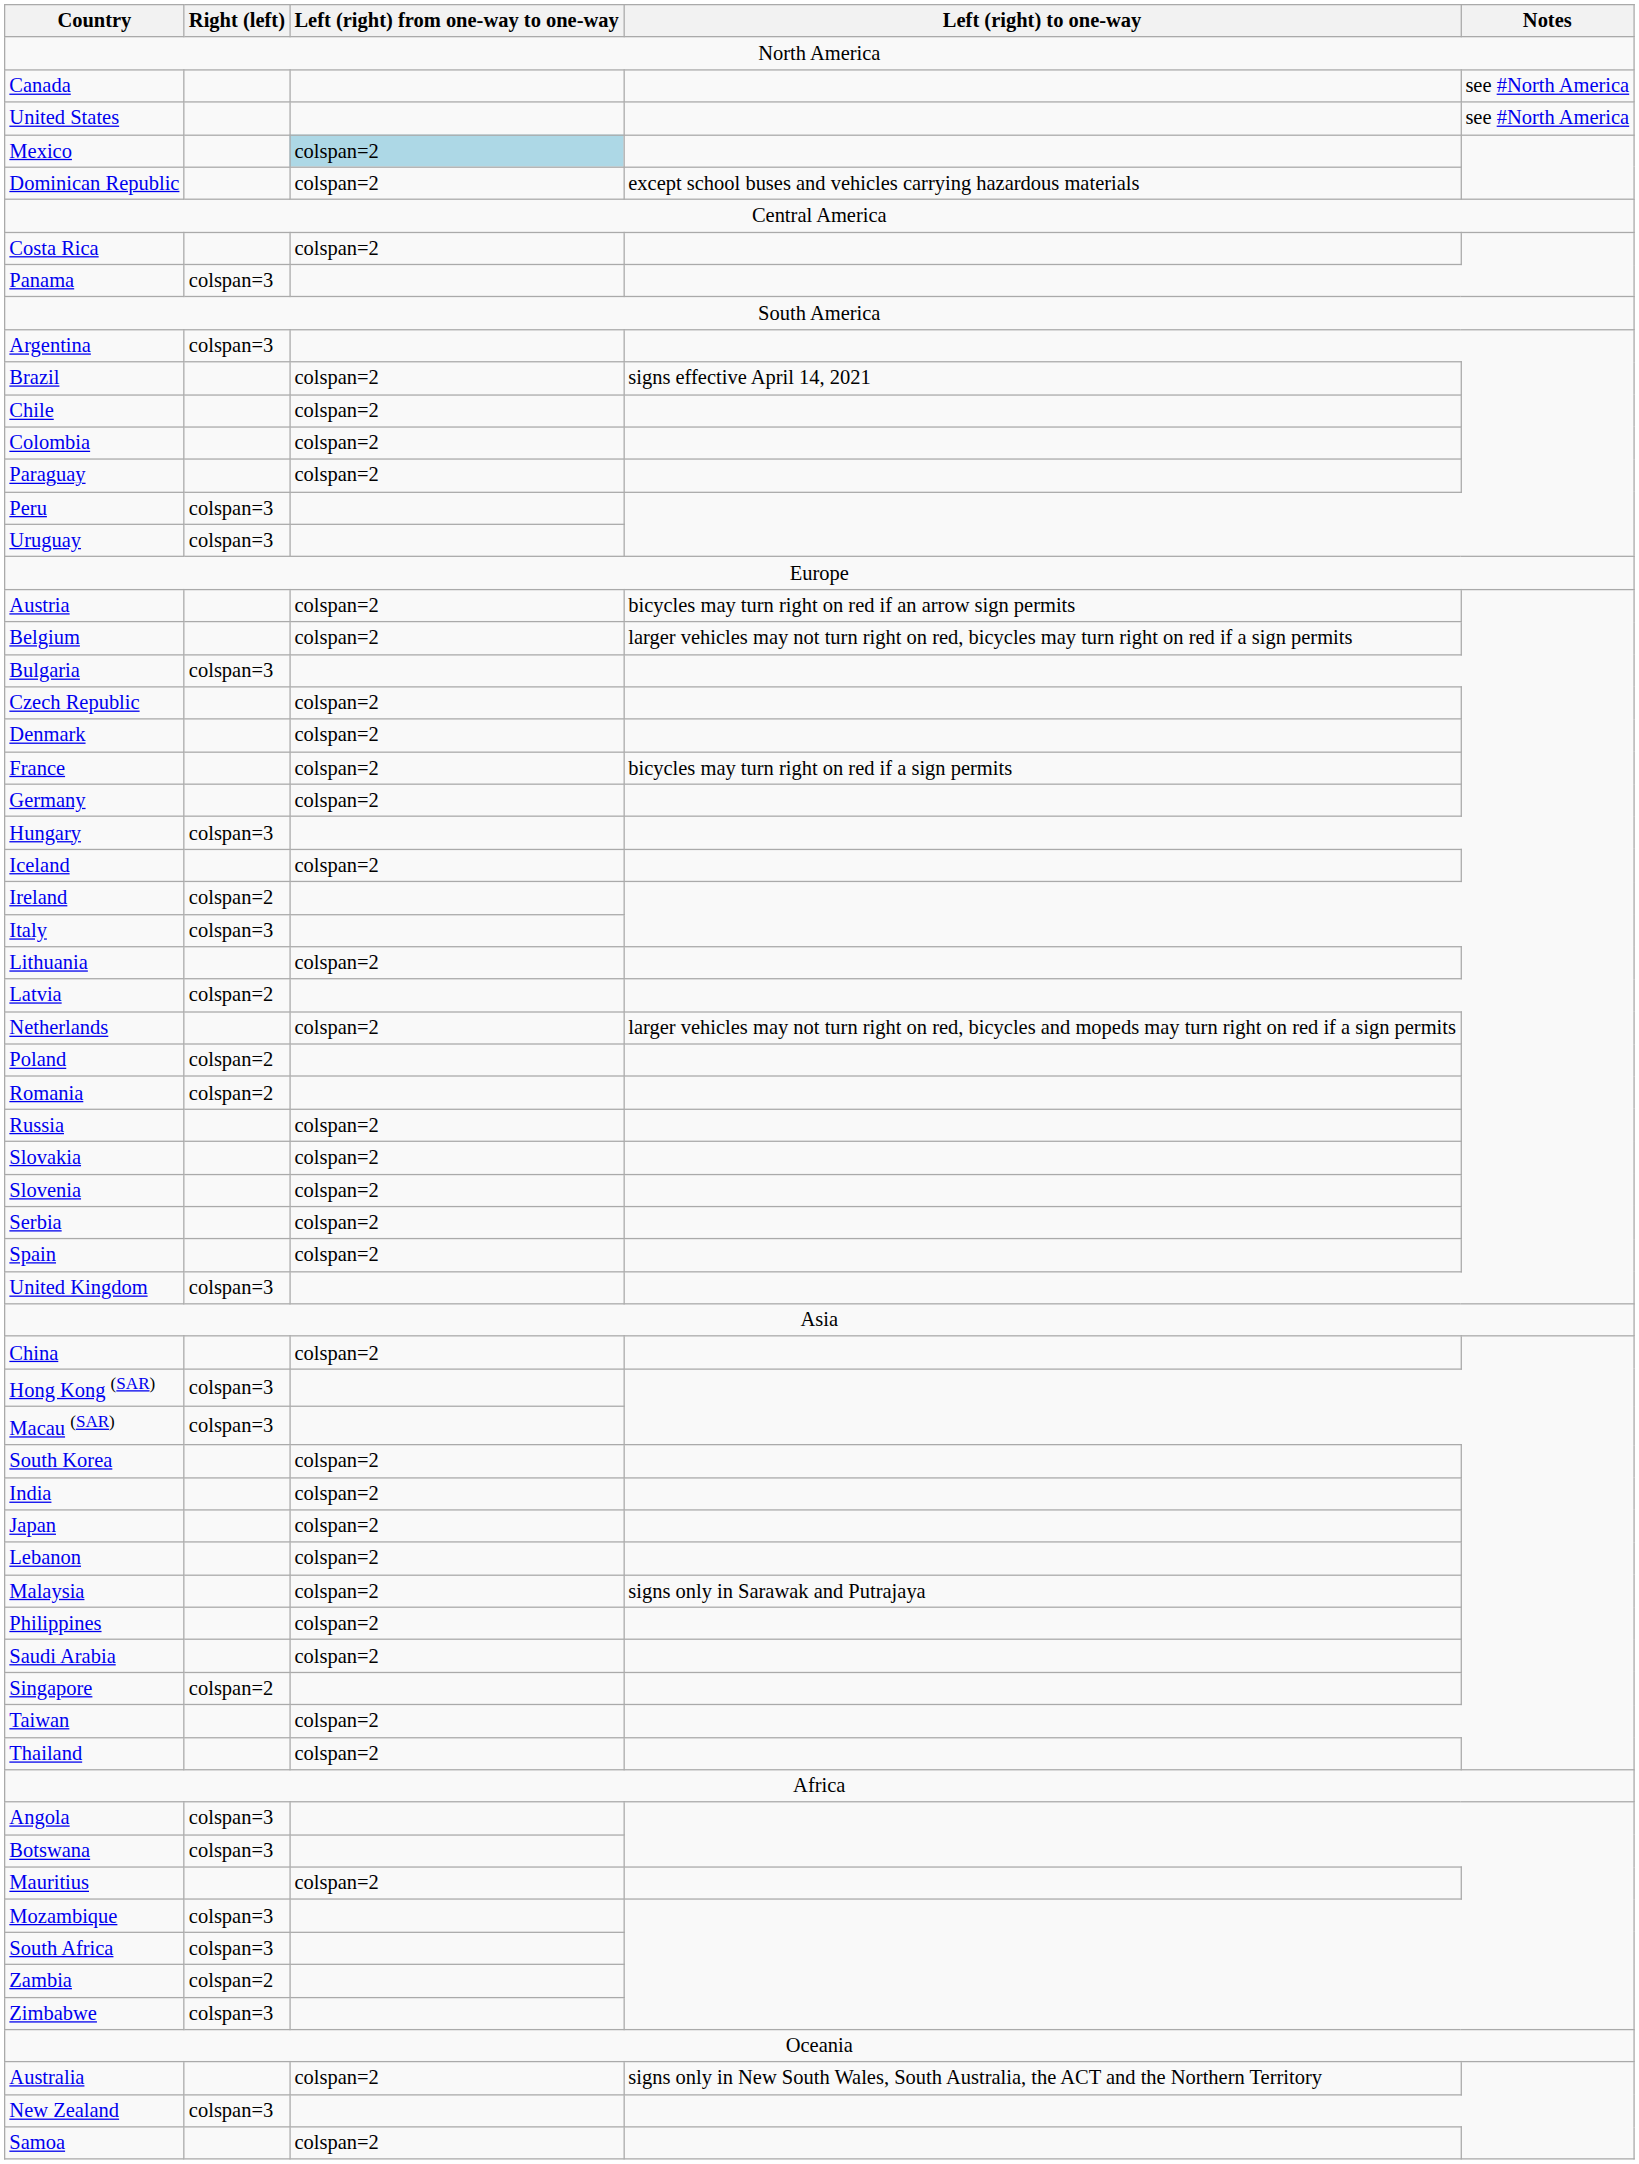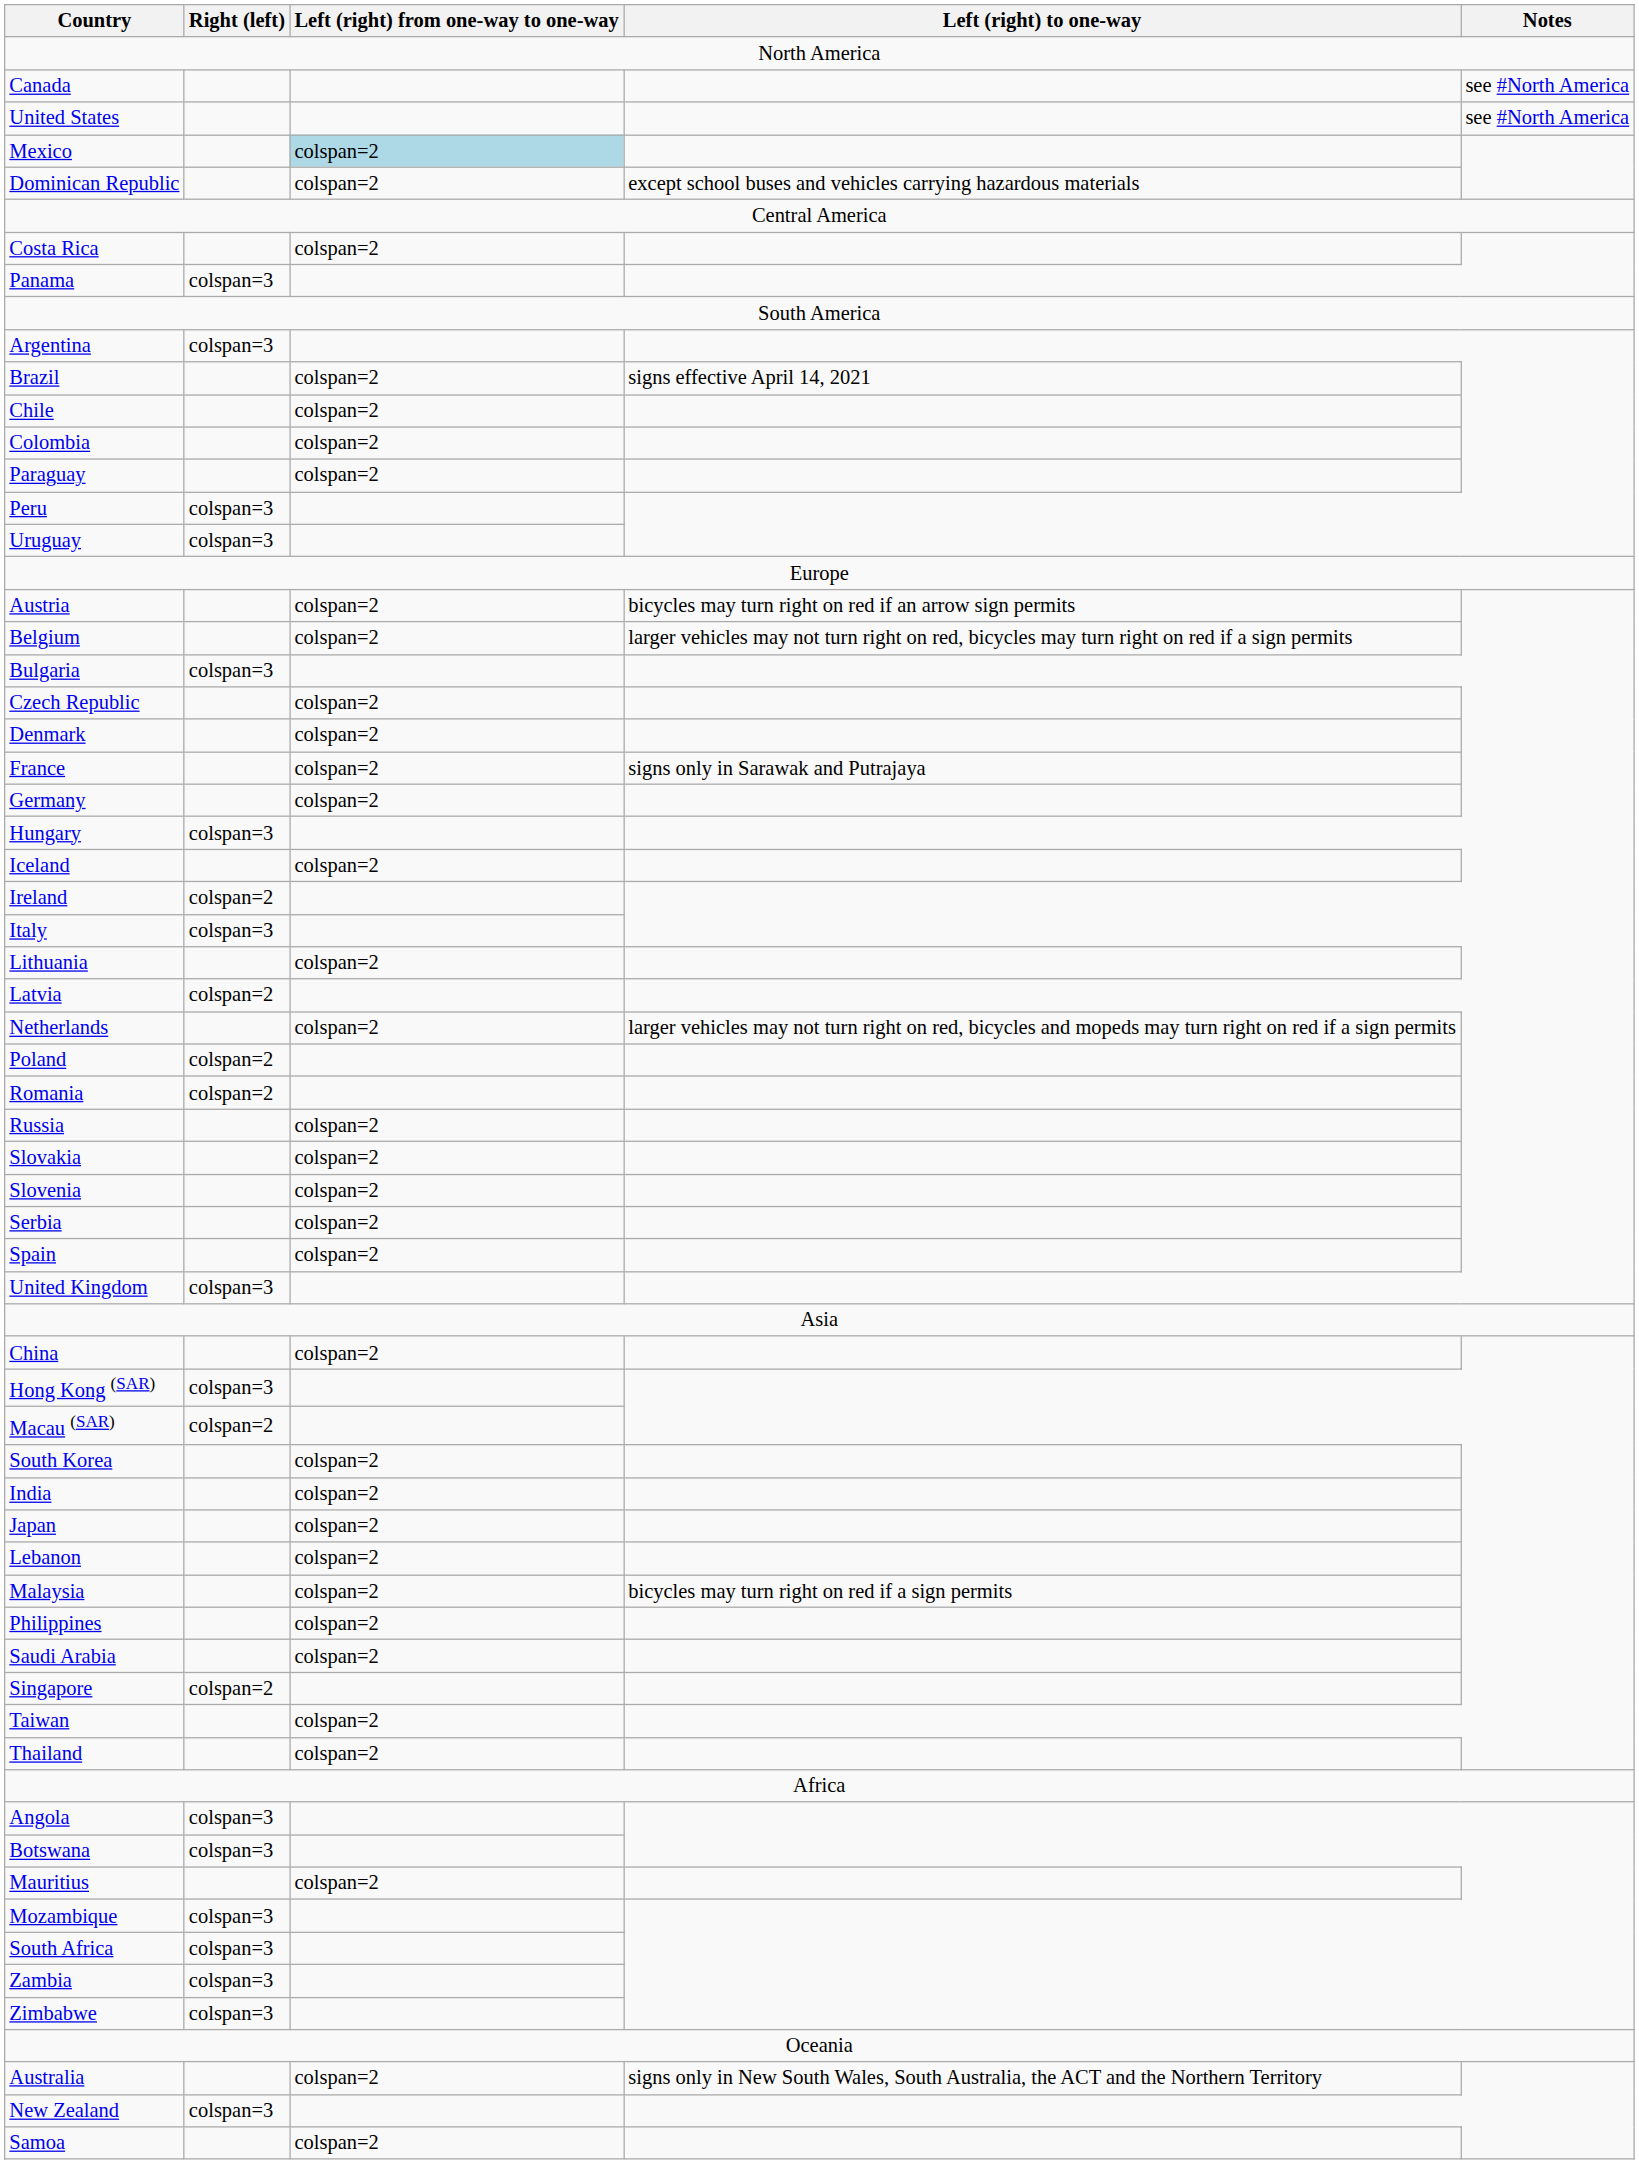France | Left (right) to one-way: bicycles may turn right on red if a sign permits -> signs only in Sarawak and Putrajaya
Macau (SAR) | Right (left): colspan=3 -> colspan=2
Malaysia | Left (right) to one-way: signs only in Sarawak and Putrajaya -> bicycles may turn right on red if a sign permits
Zambia | Right (left): colspan=2 -> colspan=3
